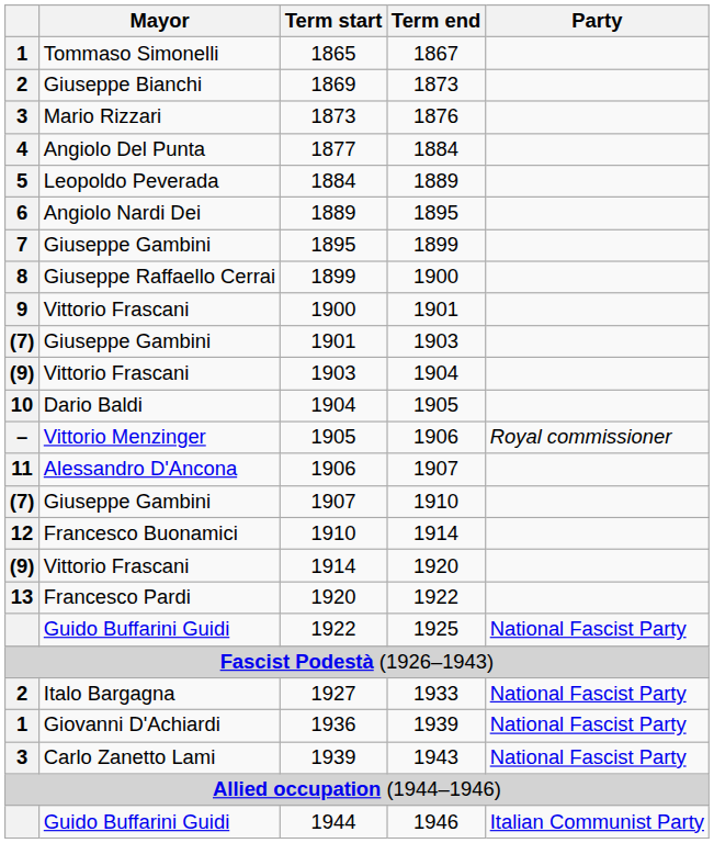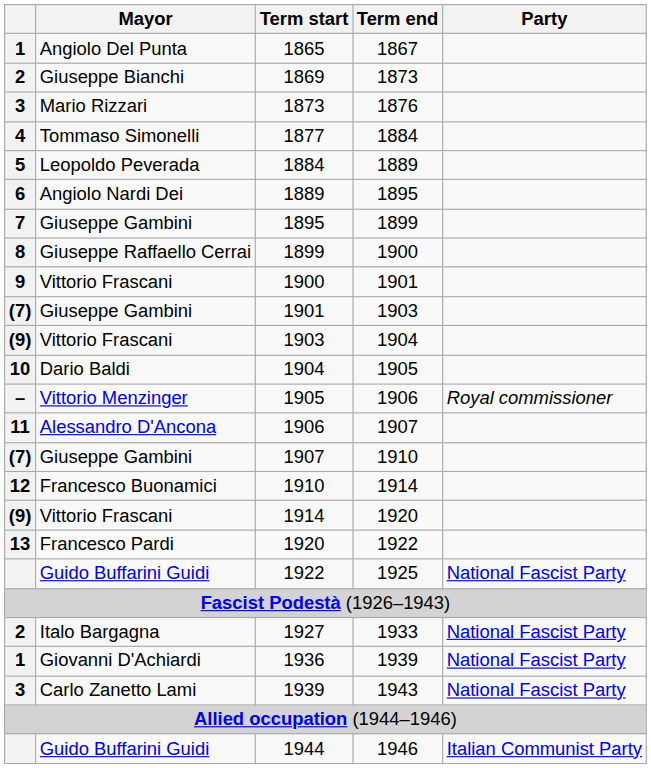1865 | Mayor: Tommaso Simonelli -> Angiolo Del Punta
1877 | Mayor: Angiolo Del Punta -> Tommaso Simonelli
